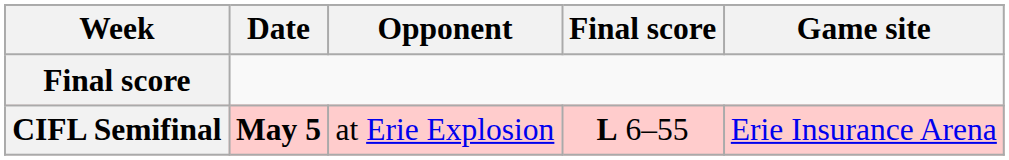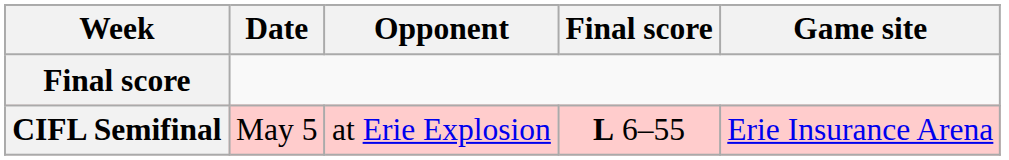CIFL Semifinal | Date: bold -> normal
